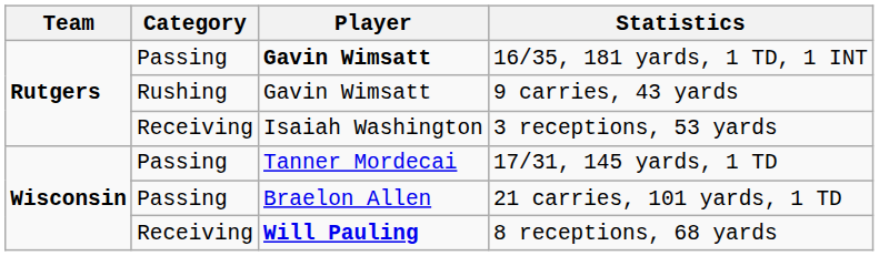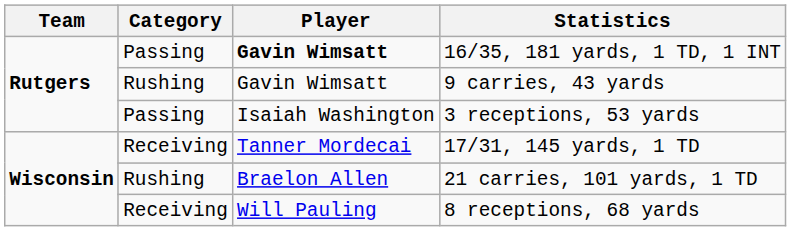3 receptions, 53 yards | Category: Receiving -> Passing
17/31, 145 yards, 1 TD | Category: Passing -> Receiving
21 carries, 101 yards, 1 TD | Category: Passing -> Rushing
8 receptions, 68 yards | Player: bold -> normal
